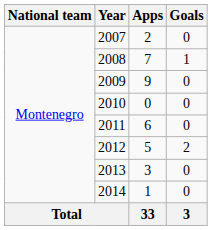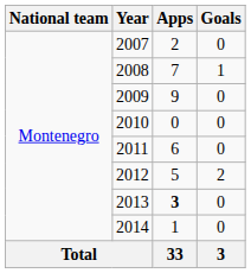2013 | Apps: normal -> bold
